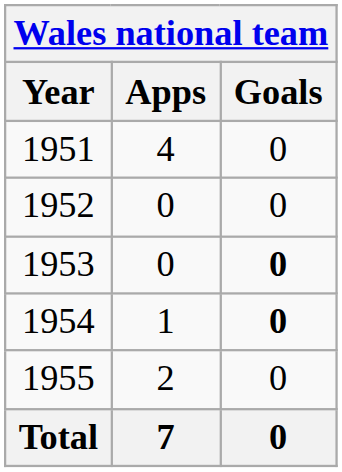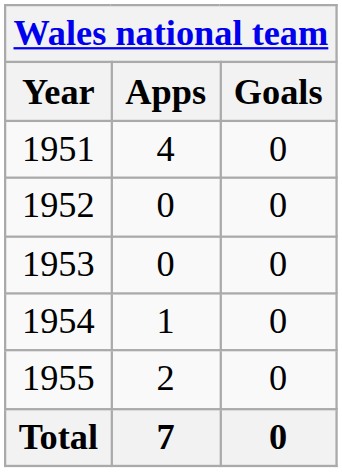1953 | Goals: bold -> normal
1954 | Goals: bold -> normal
